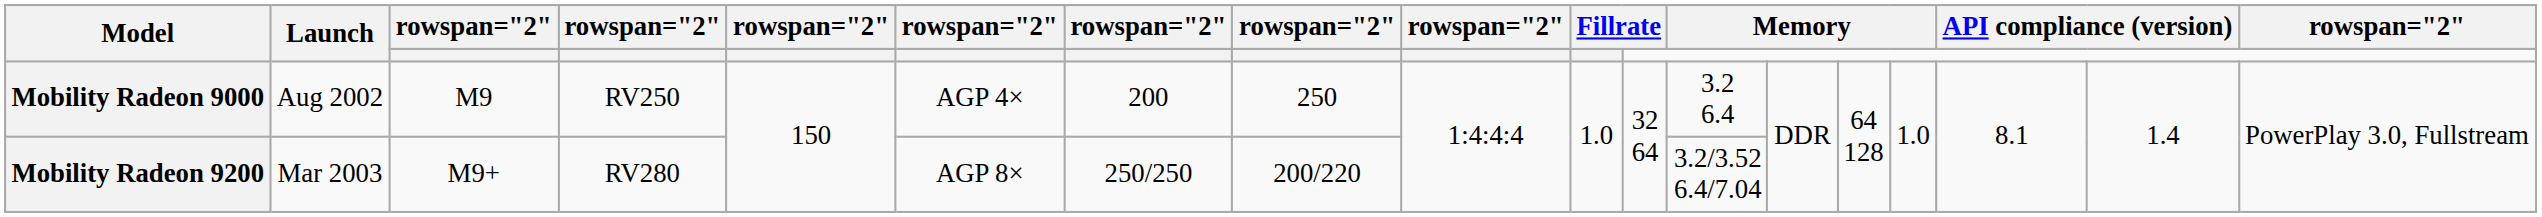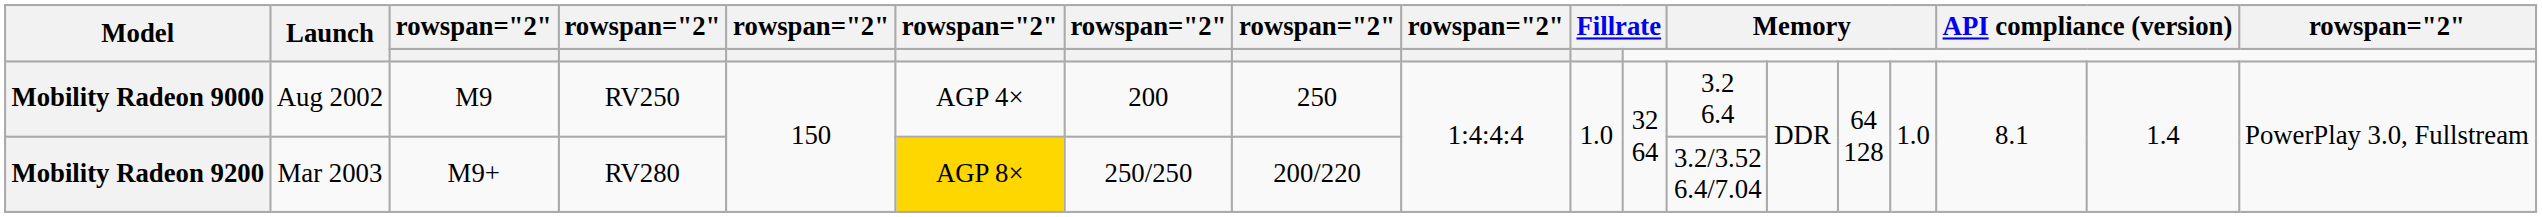Mobility Radeon 9200 | column 6: no background -> gold background
